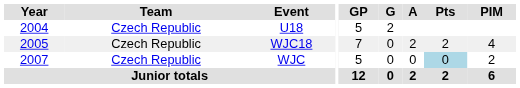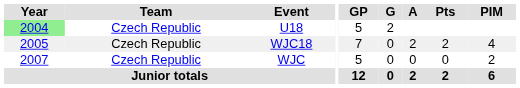U18 | Year: no background -> lightgreen background
WJC | Pts: lightblue background -> no background
